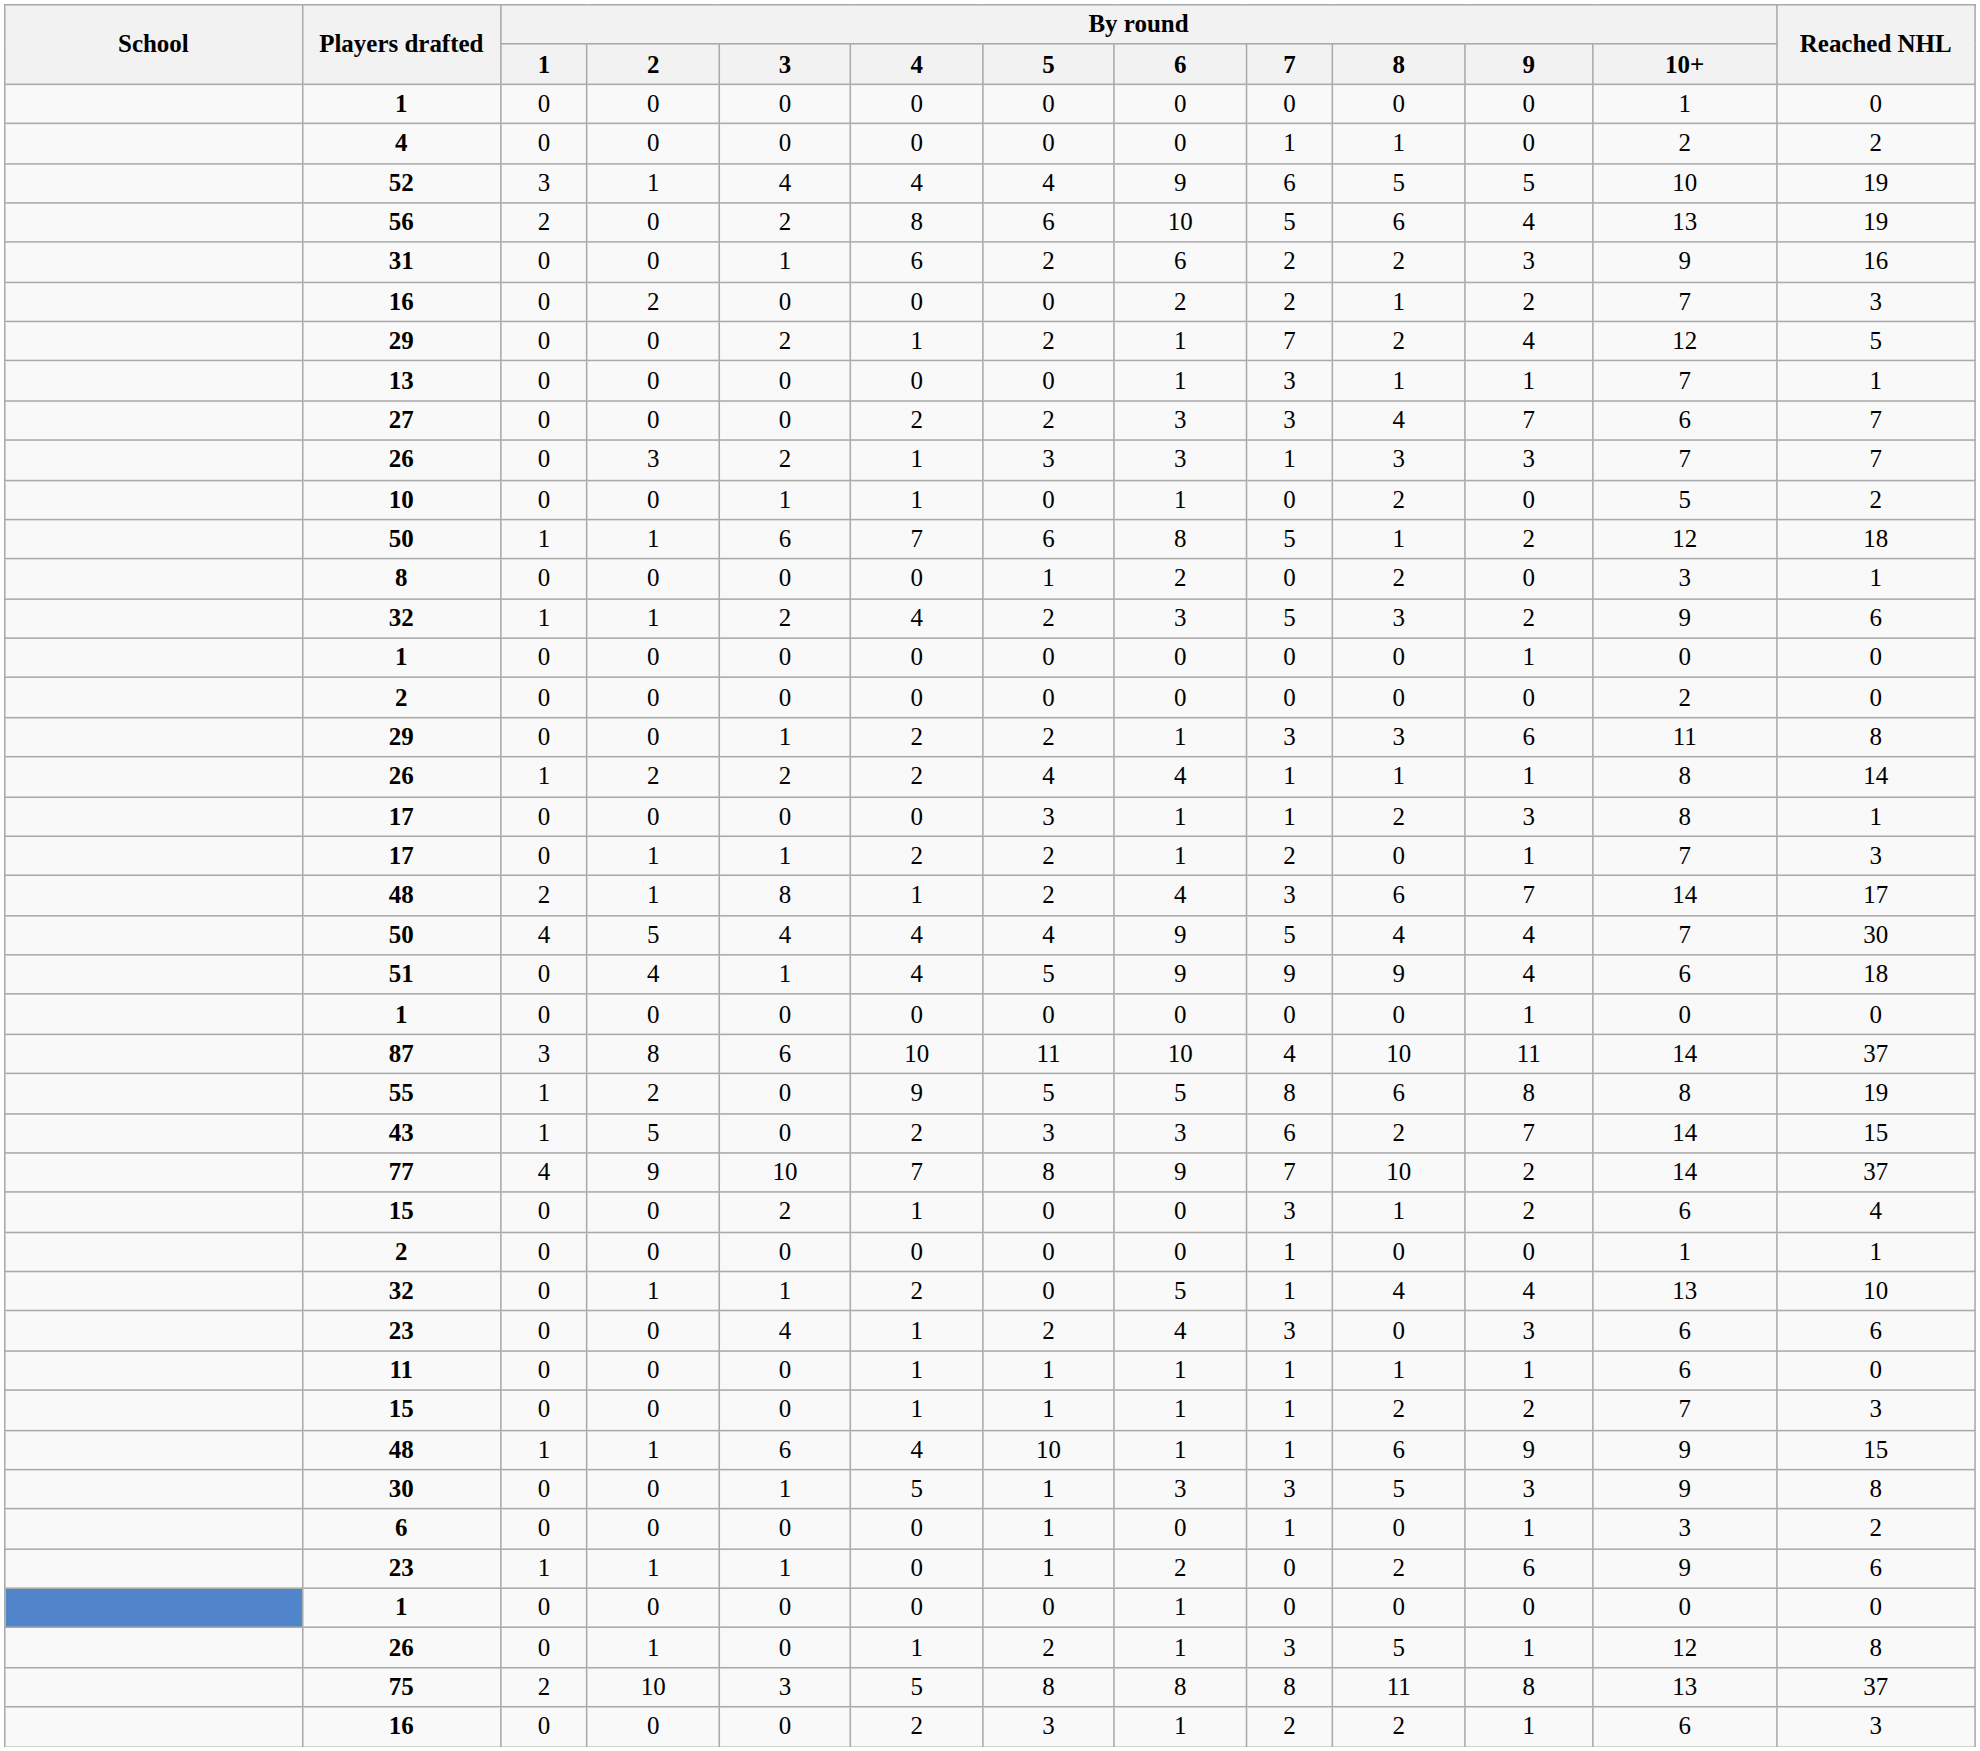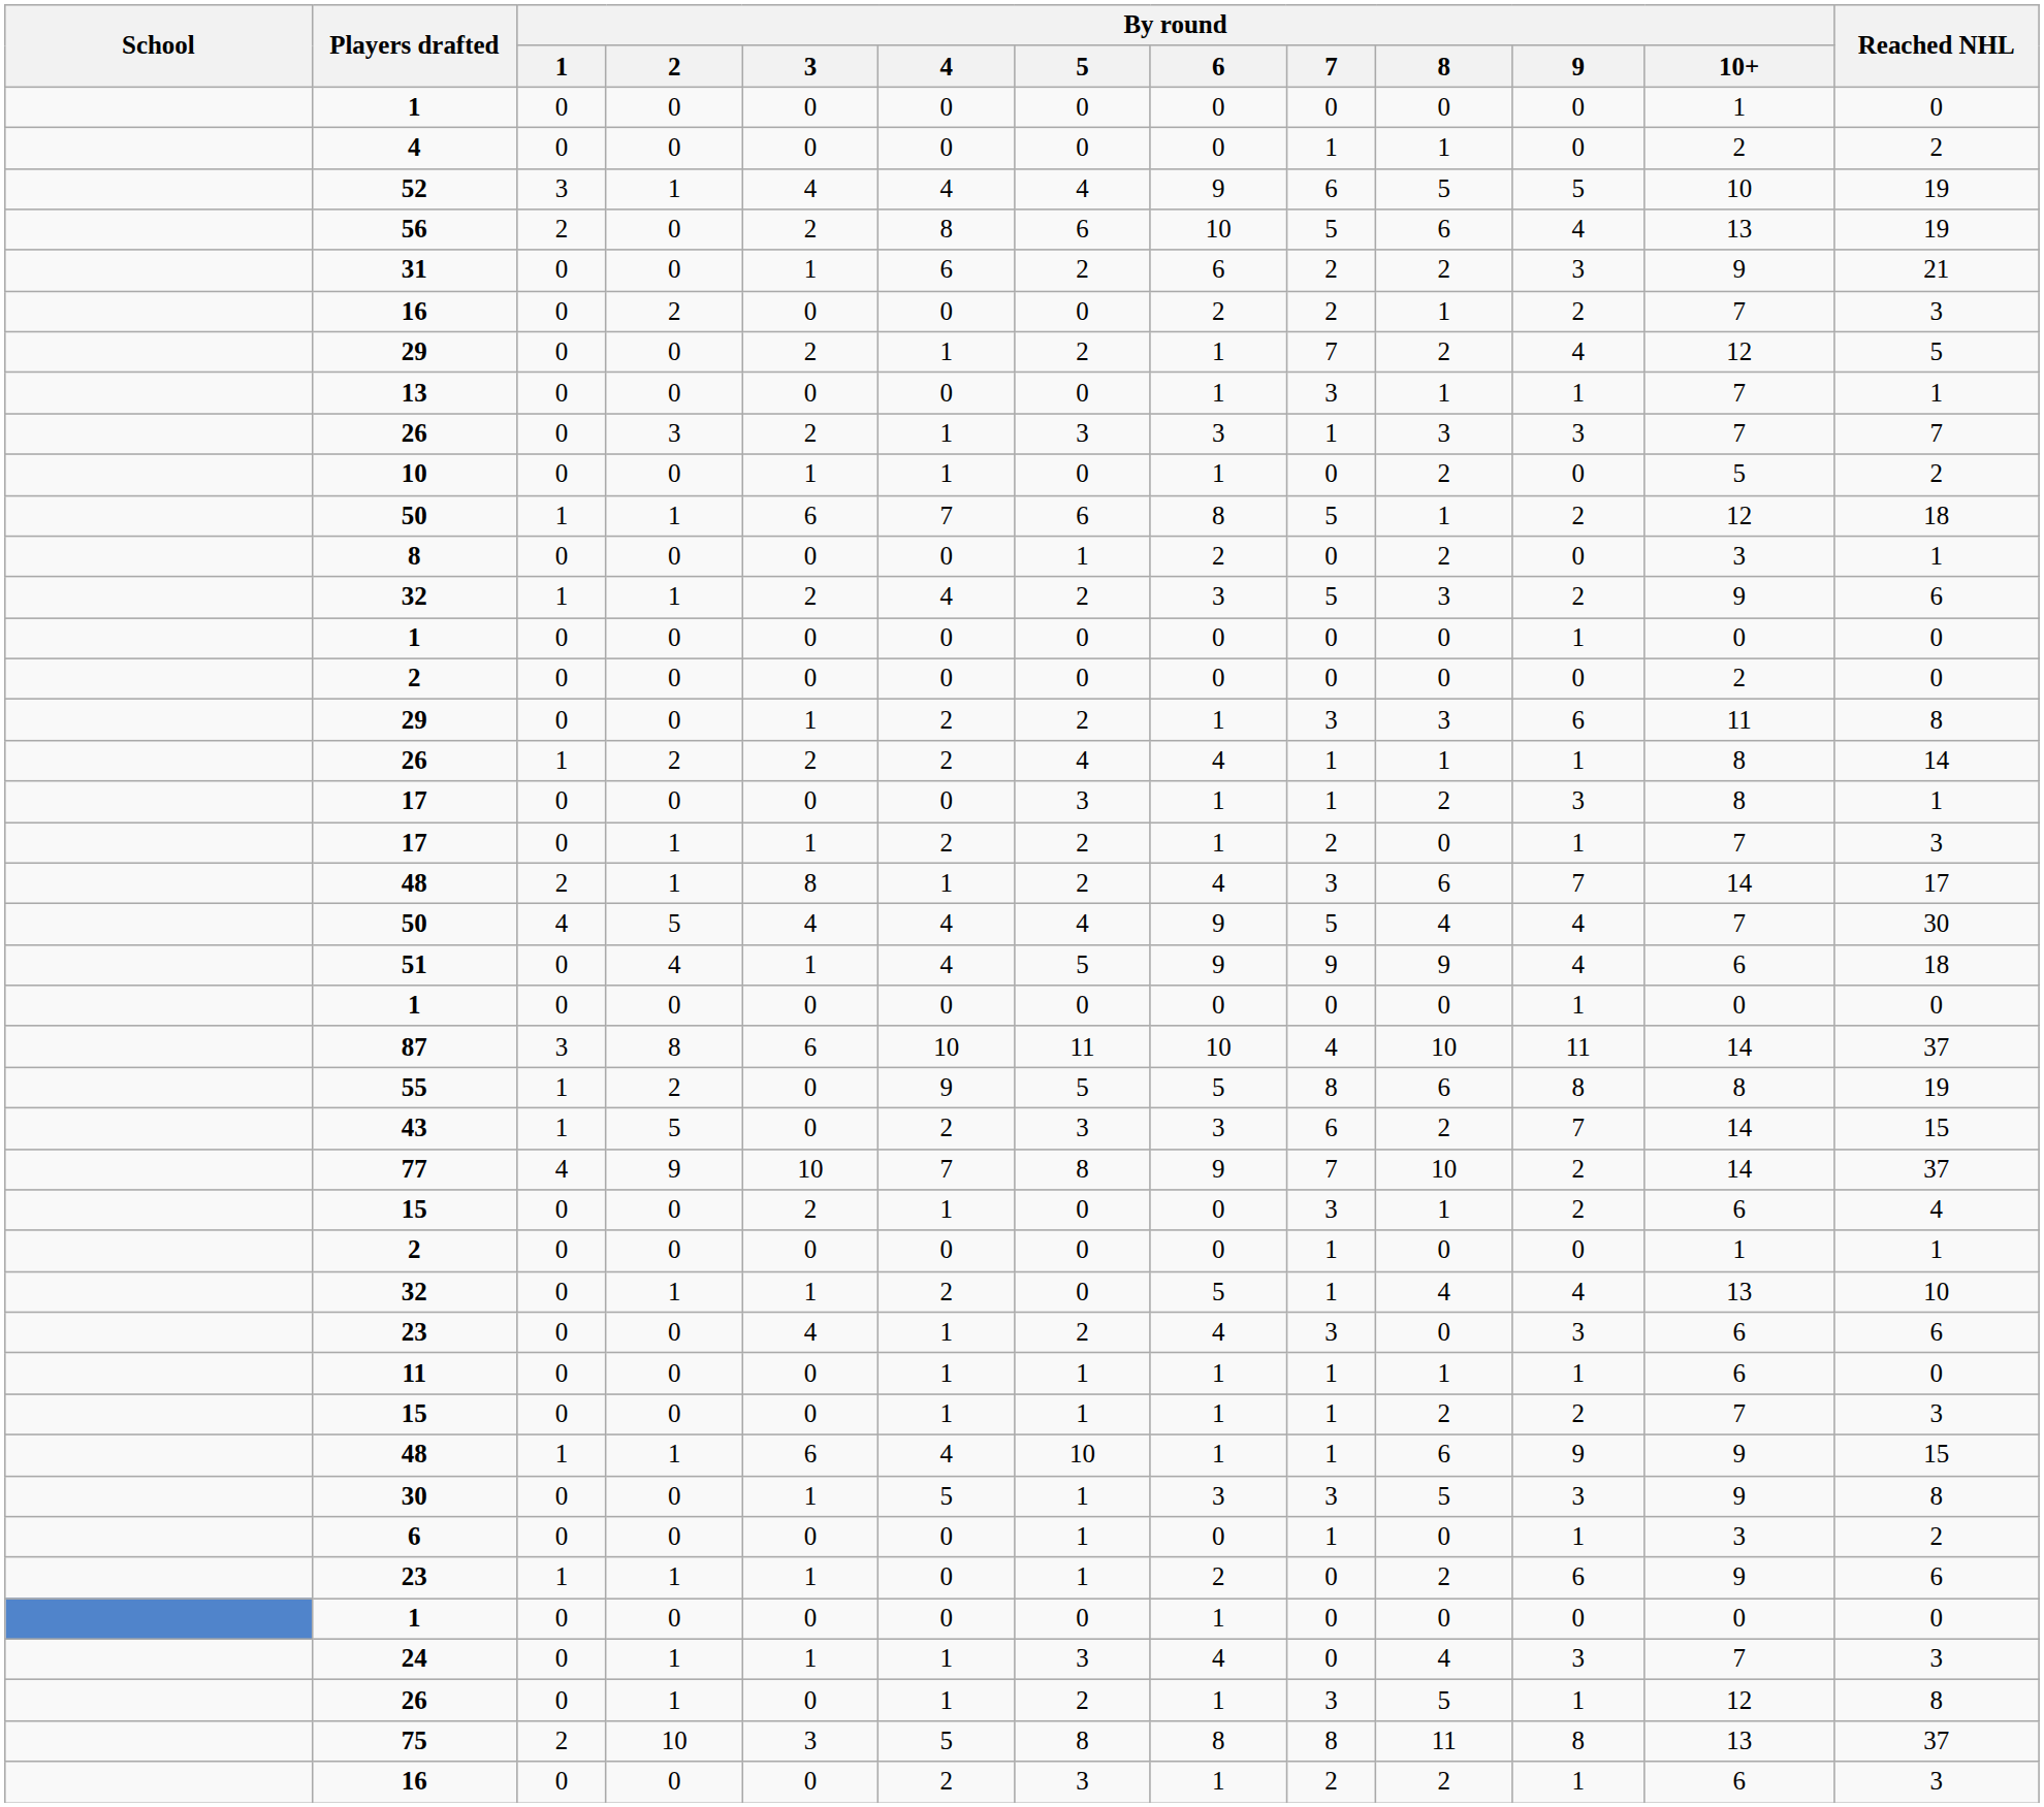31 | Reached NHL: 16 -> 21
- row: 27 | 0 | 0 | 0 | 2 | 2 | 3 | 3 | 4 | 7 | 6 | 7
+ row: 24 | 0 | 1 | 1 | 1 | 3 | 4 | 0 | 4 | 3 | 7 | 3
